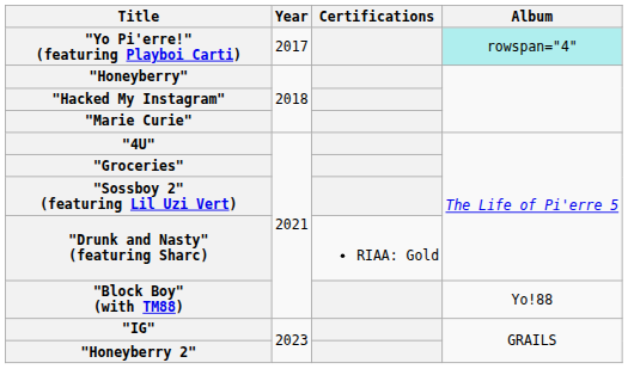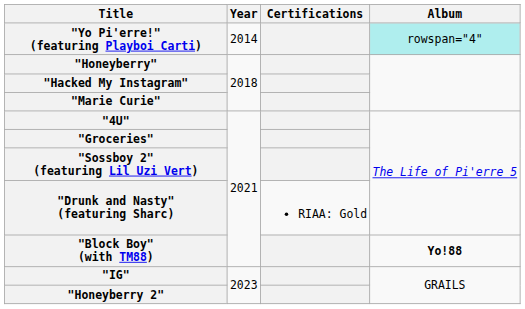"Yo Pi'erre!" (featuring Playboi Carti) | Year: 2017 -> 2014
"Block Boy" (with TM88) | Album: normal -> bold
